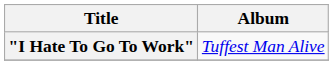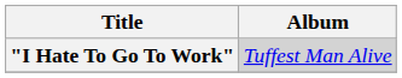"I Hate To Go To Work" | Album: no background -> lightgrey background
